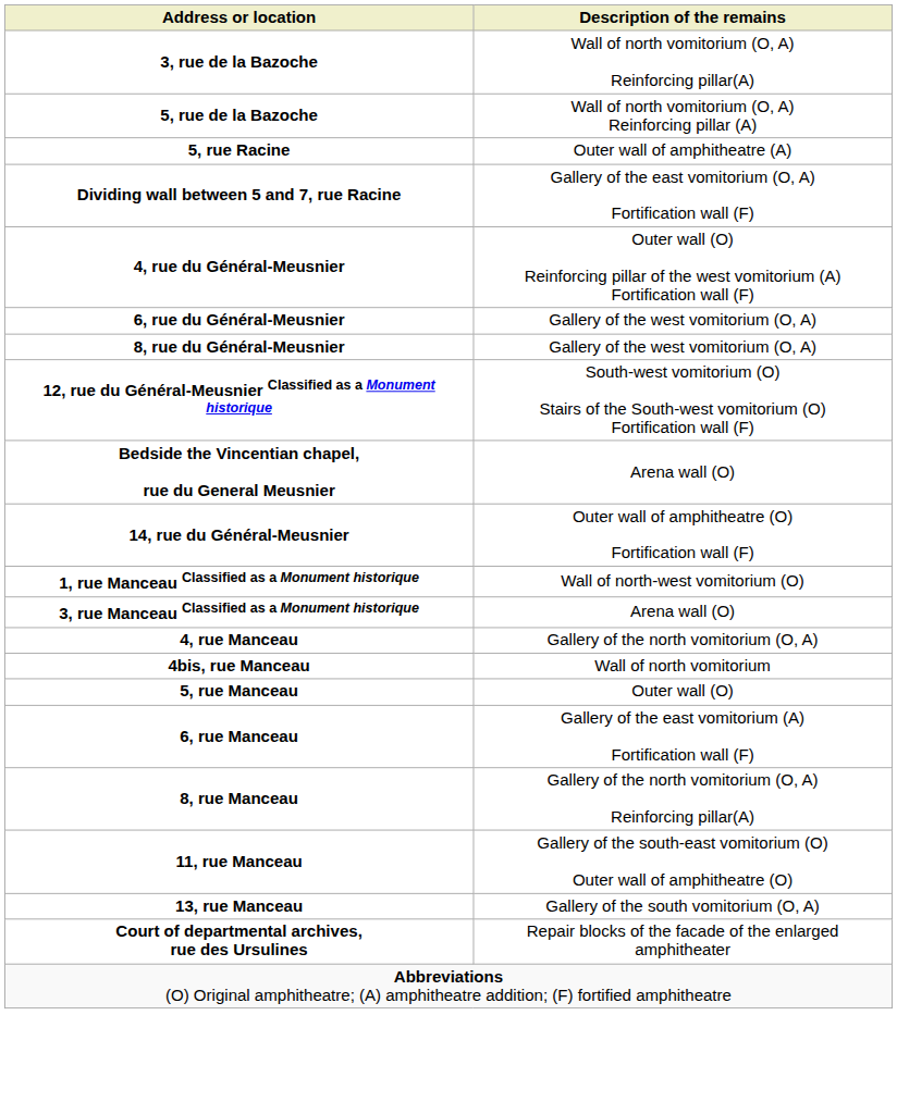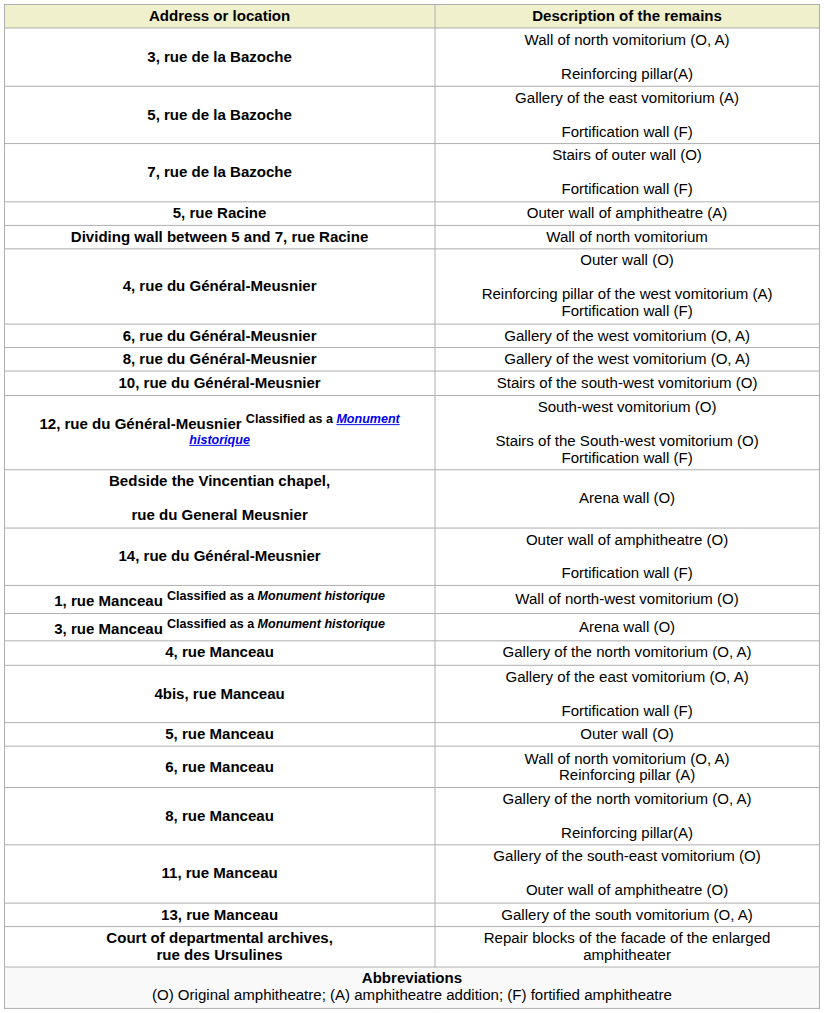5, rue de la Bazoche | Description of the remains: Wall of north vomitorium (O, A) Reinforcing pillar (A) -> Gallery of the east vomitorium (A) Fortification wall (F)
+ row: 7, rue de la Bazoche | Stairs of outer wall (O) Fortification wall (F)
Dividing wall between 5 and 7, rue Racine | Description of the remains: Gallery of the east vomitorium (O, A) Fortification wall (F) -> Wall of north vomitorium
+ row: 10, rue du Général-Meusnier | Stairs of the south-west vomitorium (O)
4bis, rue Manceau | Description of the remains: Wall of north vomitorium -> Gallery of the east vomitorium (O, A) Fortification wall (F)
6, rue Manceau | Description of the remains: Gallery of the east vomitorium (A) Fortification wall (F) -> Wall of north vomitorium (O, A) Reinforcing pillar (A)
